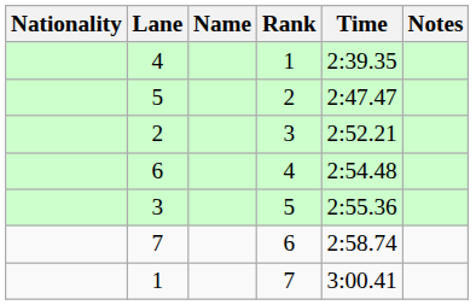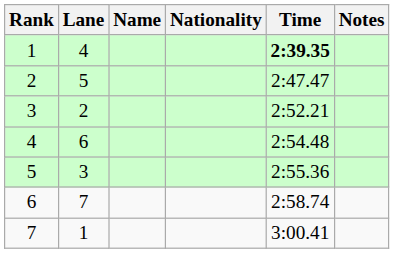columns swapped: Rank <-> Nationality
row 2 | Time: normal -> bold
